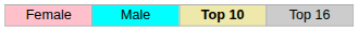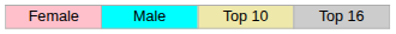Female | column 3: bold -> normal
